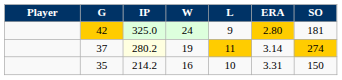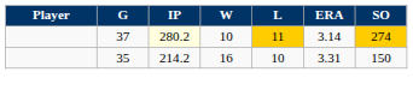- row: 42 | 325.0 | 24 | 9 | 2.80 | 181
37 | W: 19 -> 10
